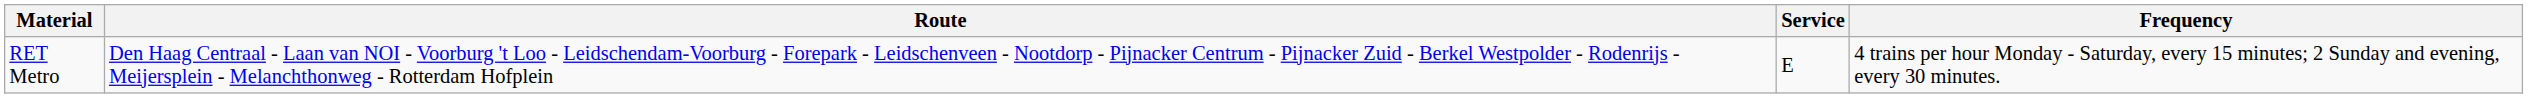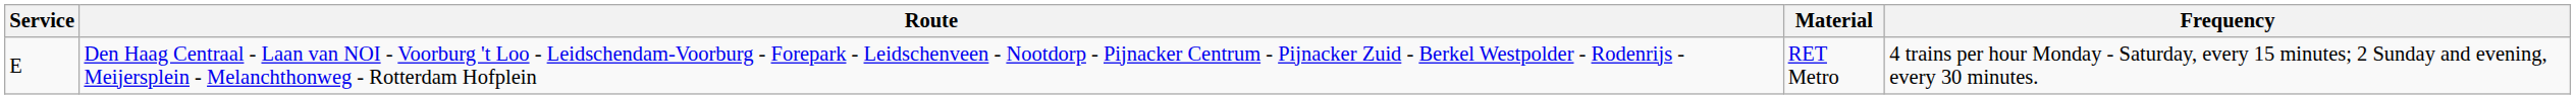columns swapped: Service <-> Material
